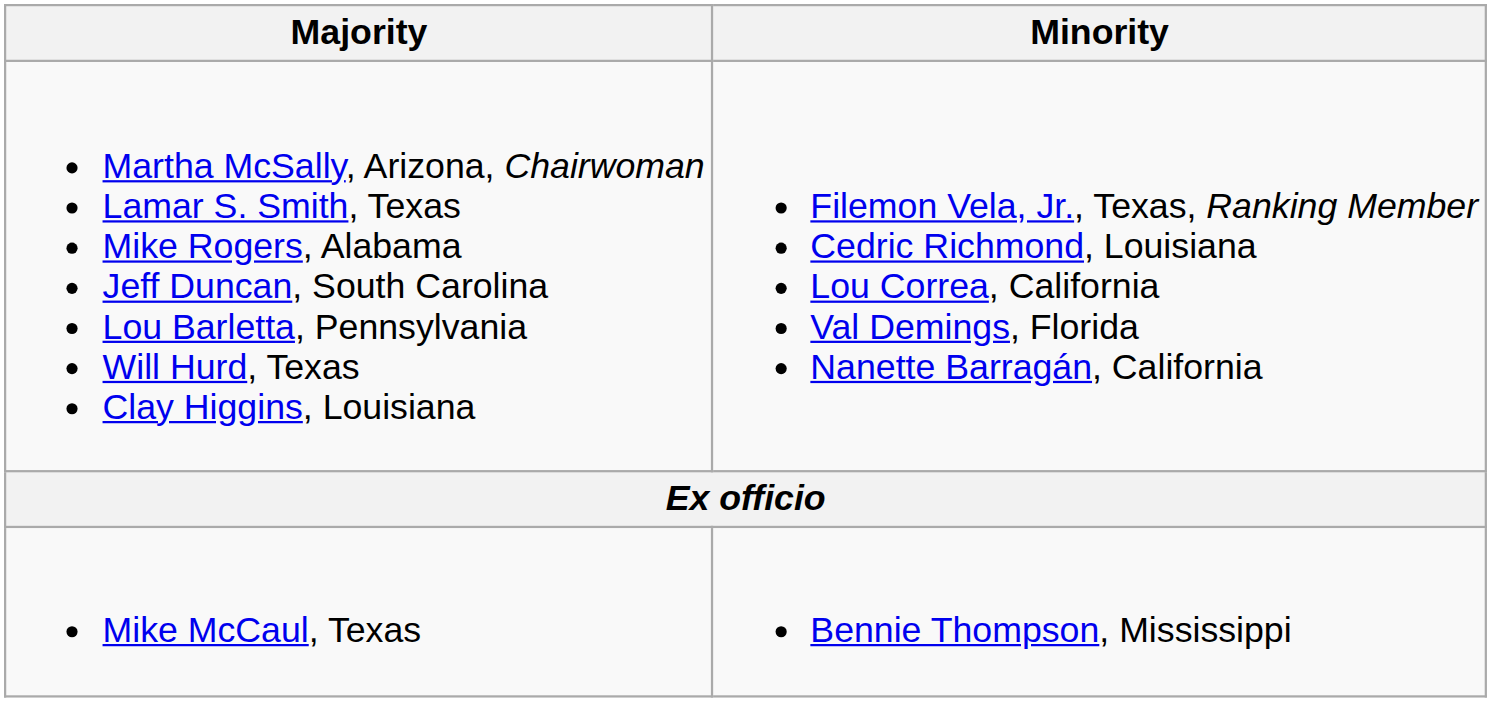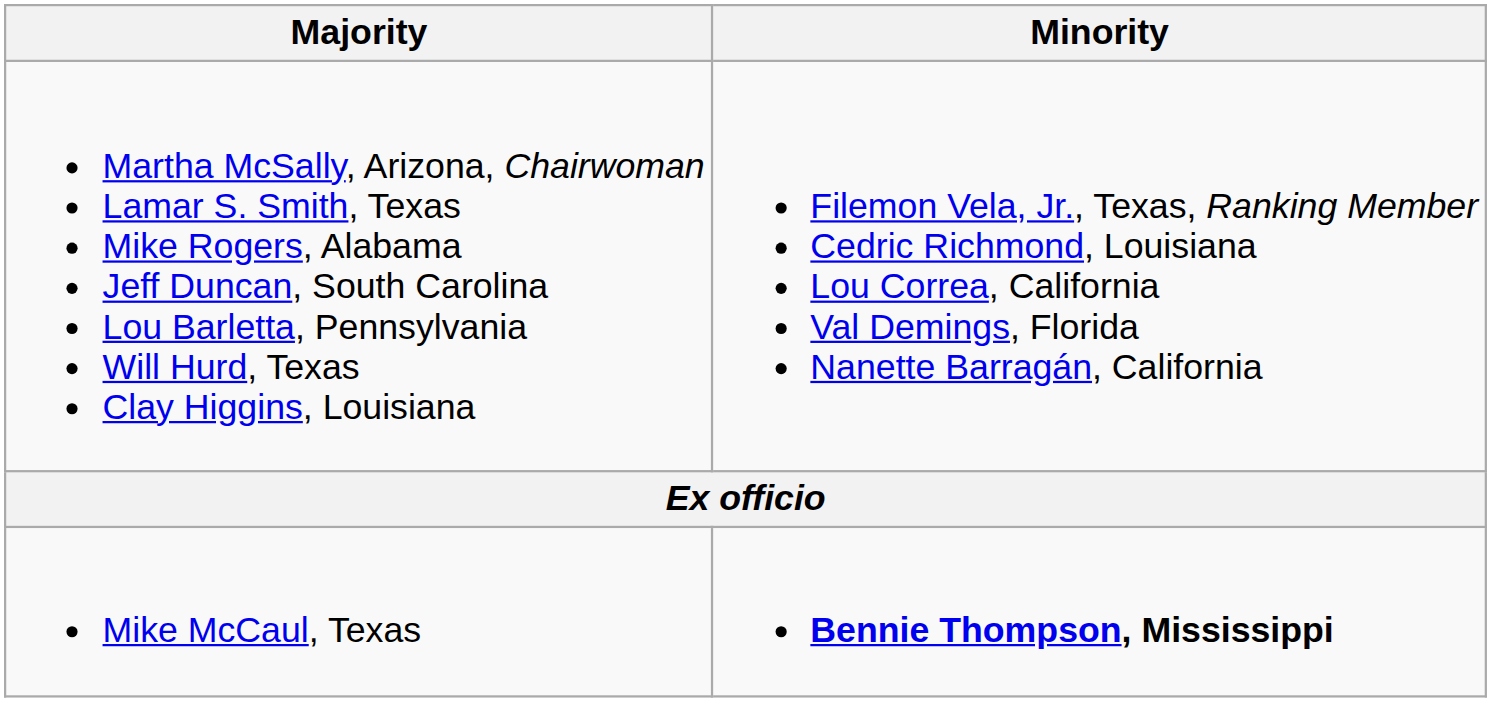Mike McCaul, Texas | Minority: normal -> bold
